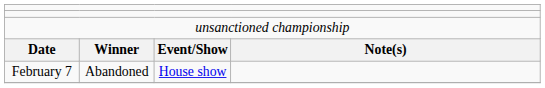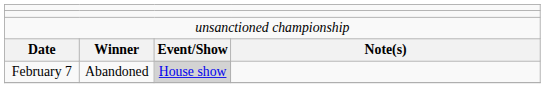February 7 | column 3: no background -> lightgrey background
